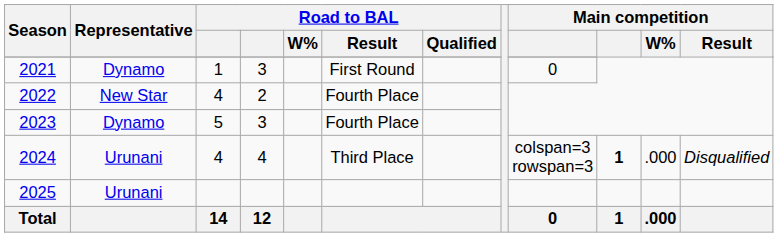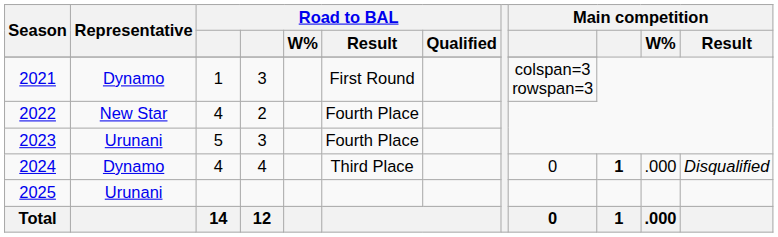2021 | column 9: 0 -> colspan=3 rowspan=3
2023 | Representative: Dynamo -> Urunani
2024 | Representative: Urunani -> Dynamo
2024 | column 9: colspan=3 rowspan=3 -> 0
